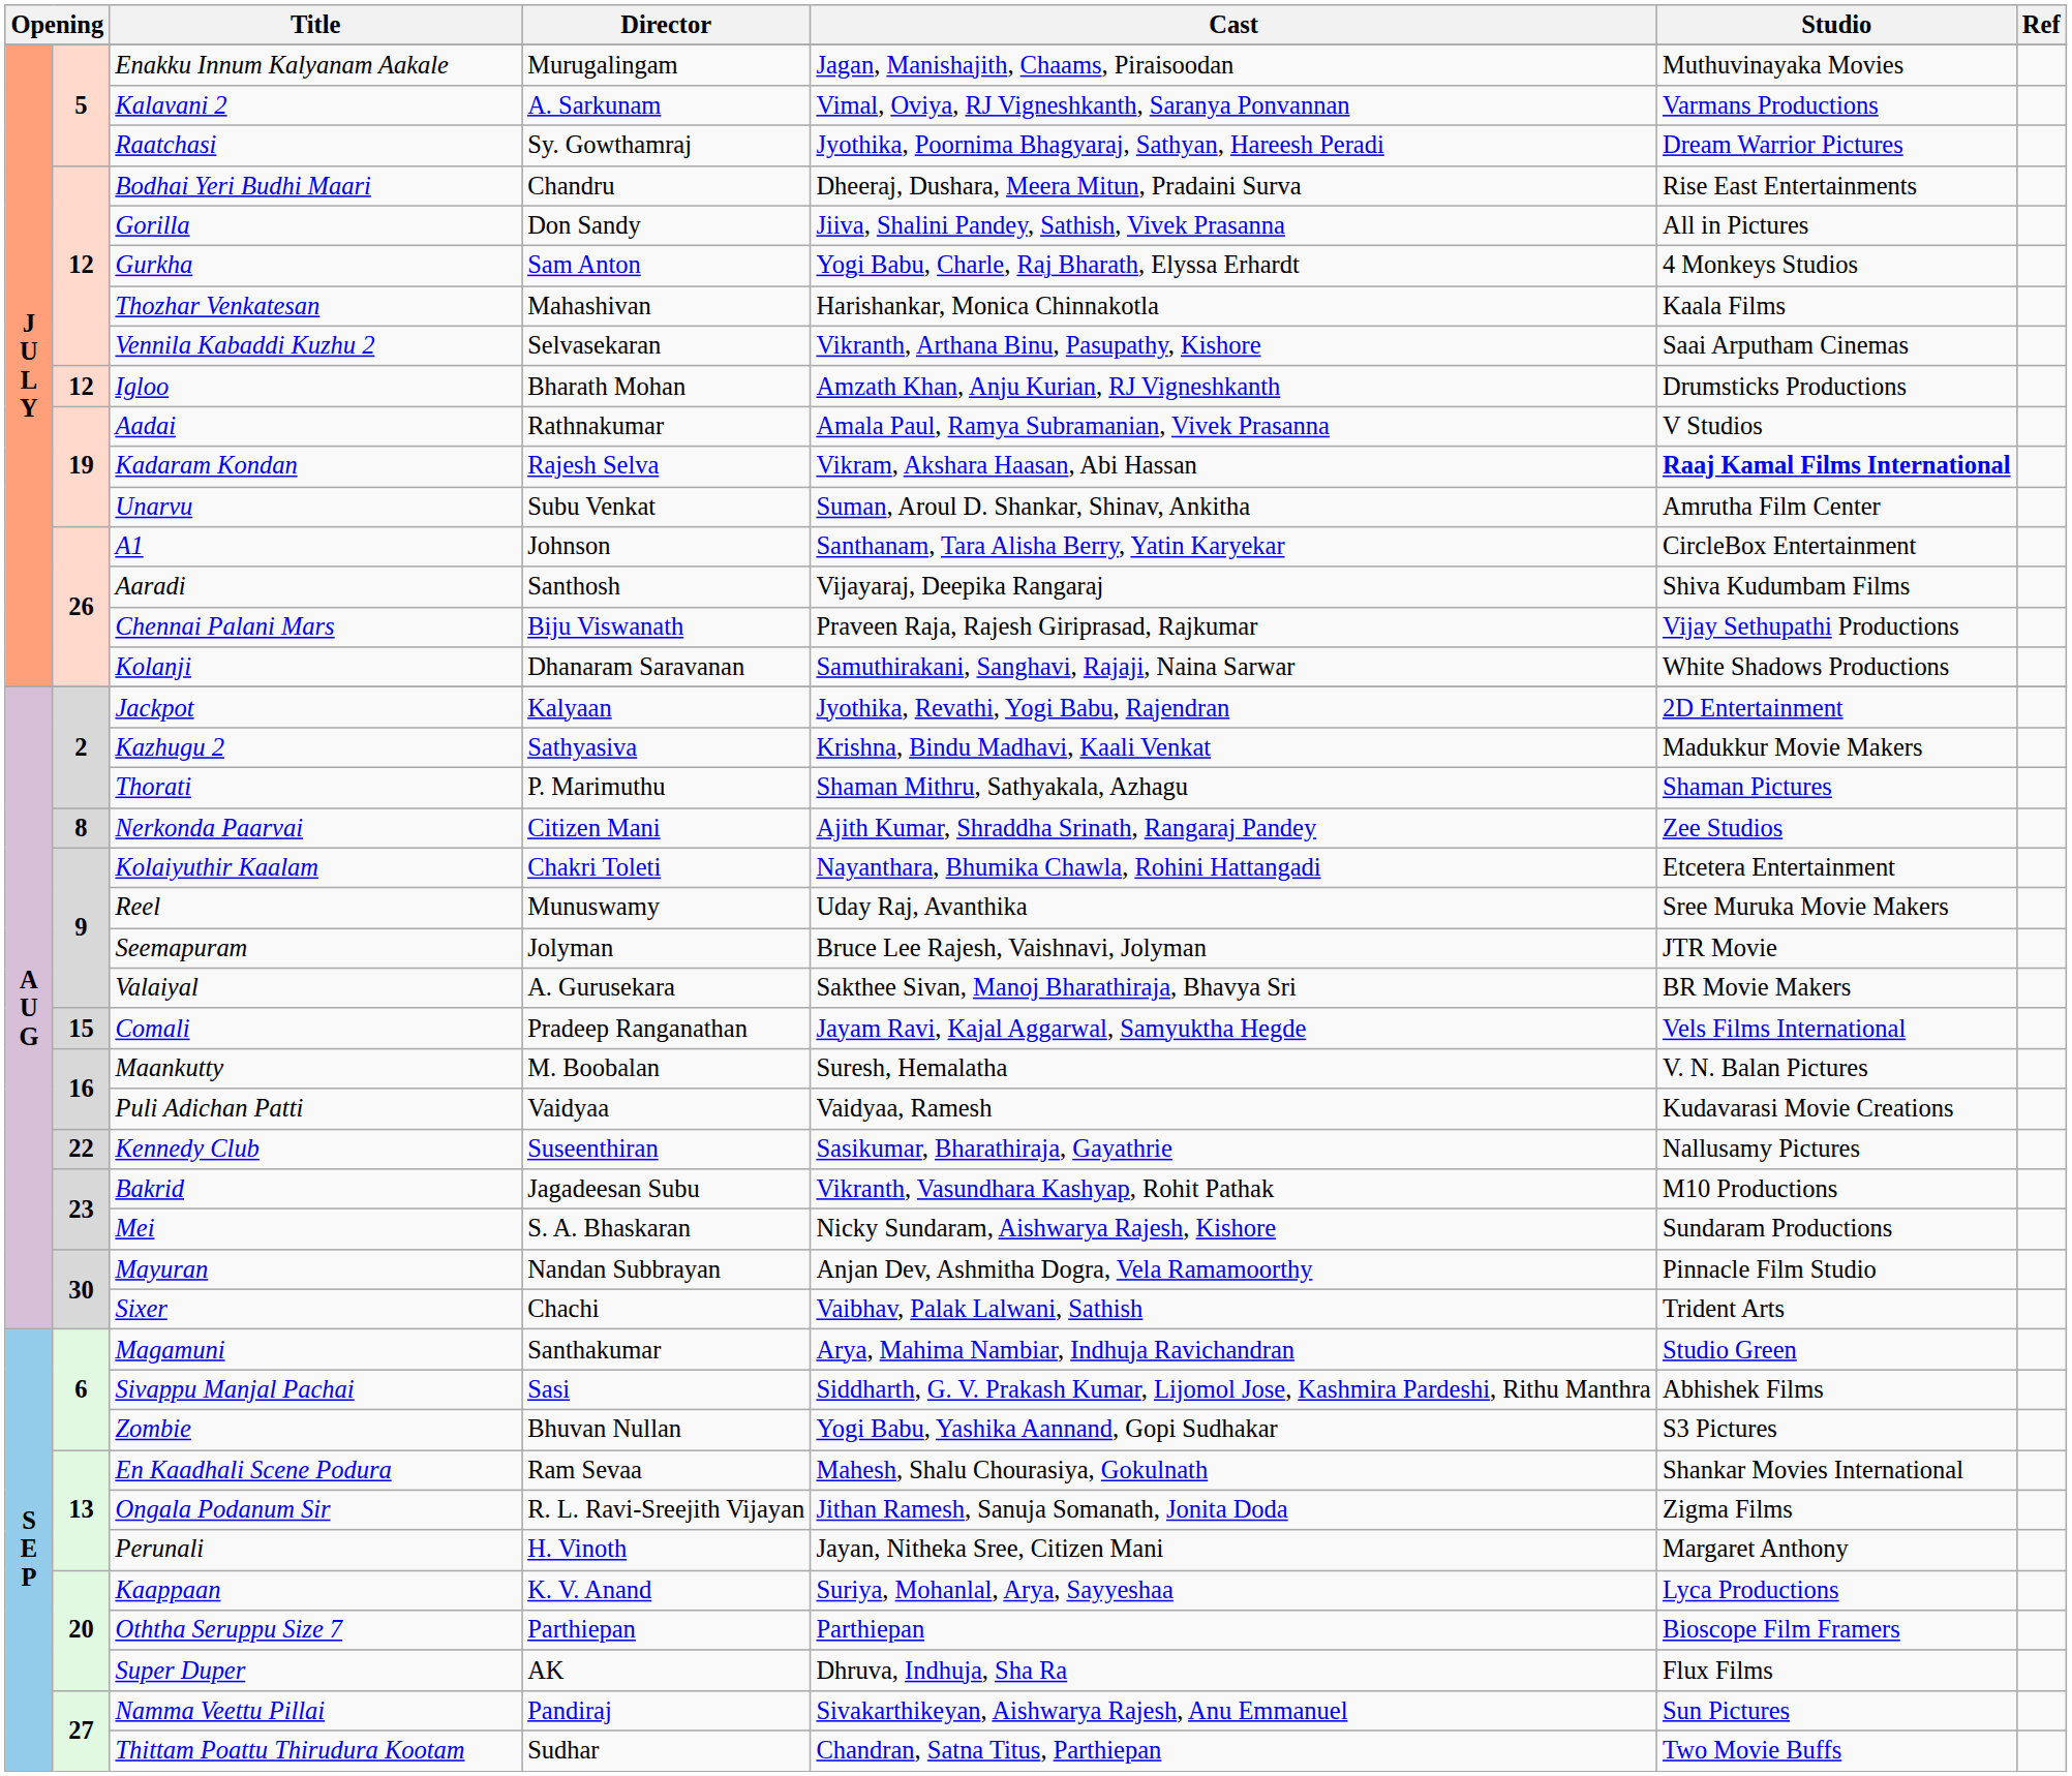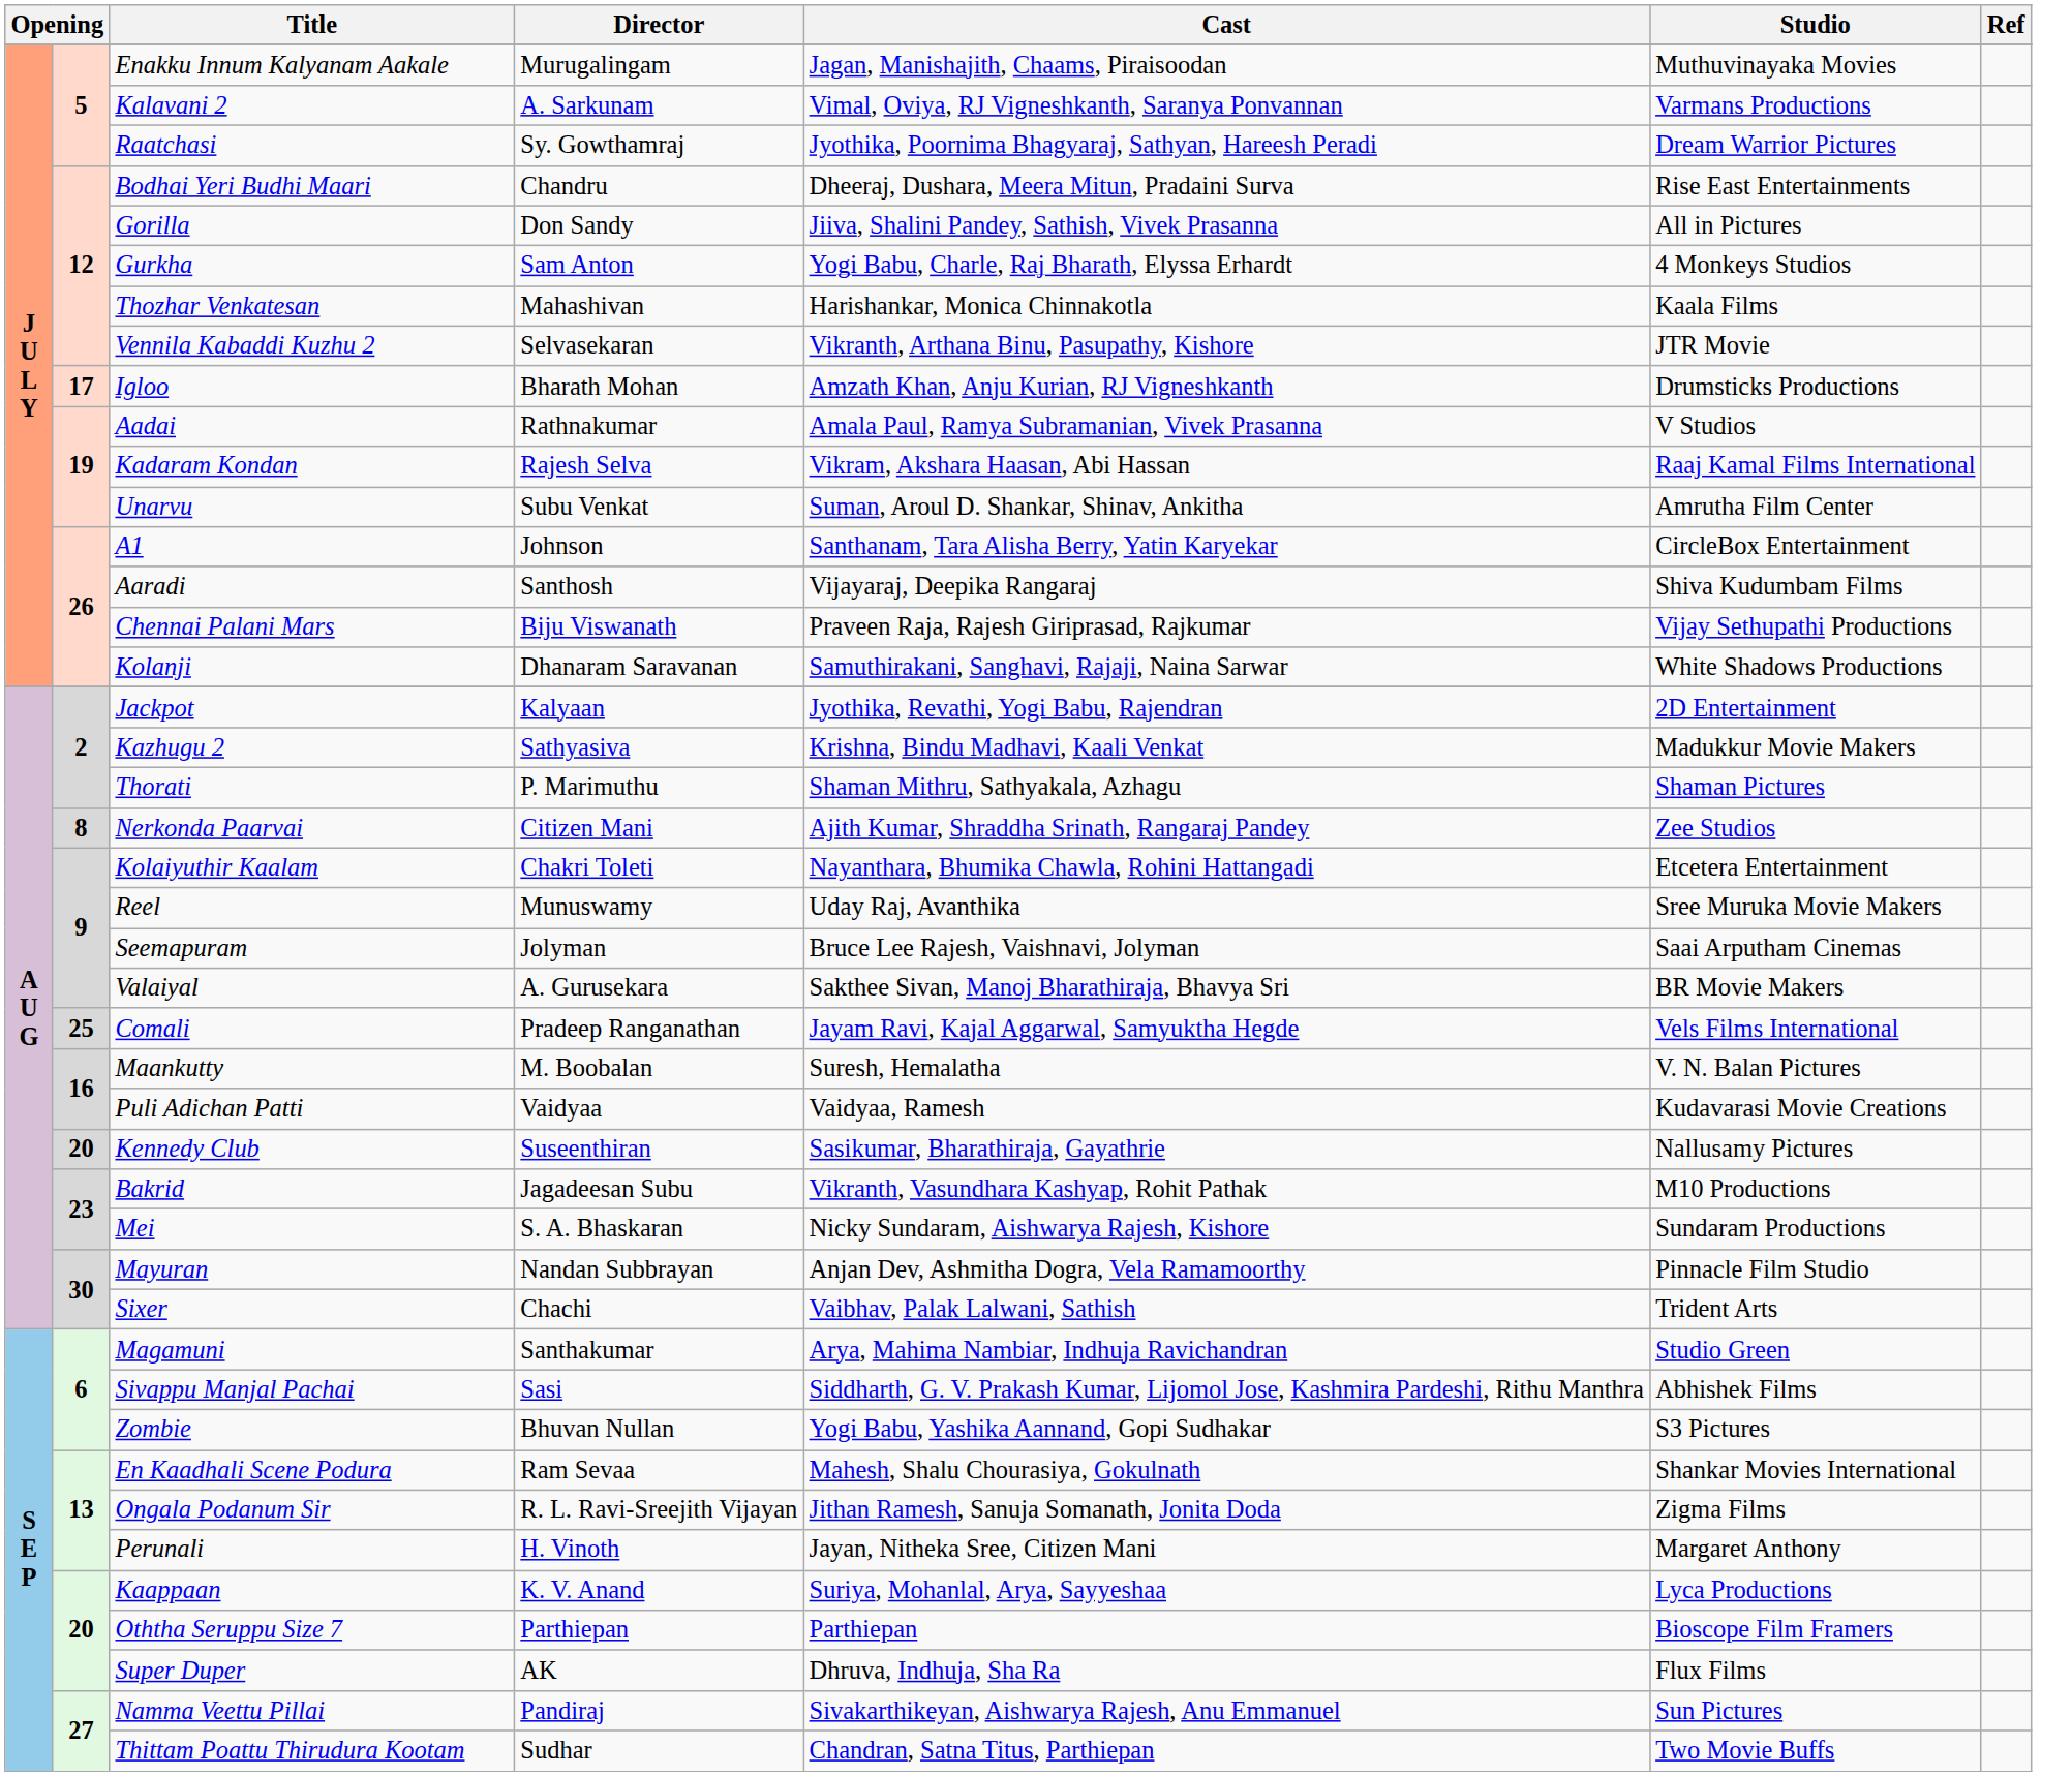Vennila Kabaddi Kuzhu 2 | Studio: Saai Arputham Cinemas -> JTR Movie
Igloo | column 2: 12 -> 17
Kadaram Kondan | Studio: bold -> normal
Seemapuram | Studio: JTR Movie -> Saai Arputham Cinemas
Comali | column 2: 15 -> 25
Kennedy Club | column 2: 22 -> 20
